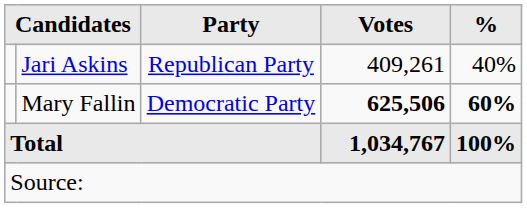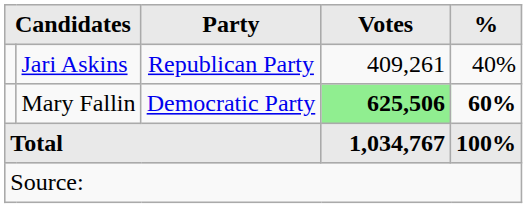Mary Fallin | Votes: no background -> lightgreen background
